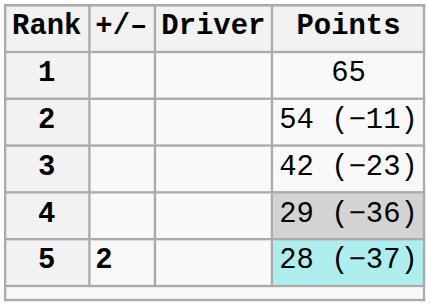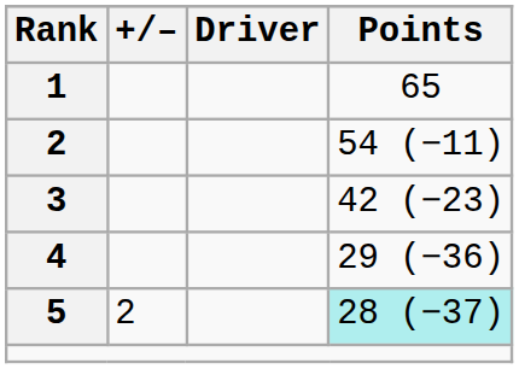4 | Points: lightgrey background -> no background
5 | +/–: bold -> normal
